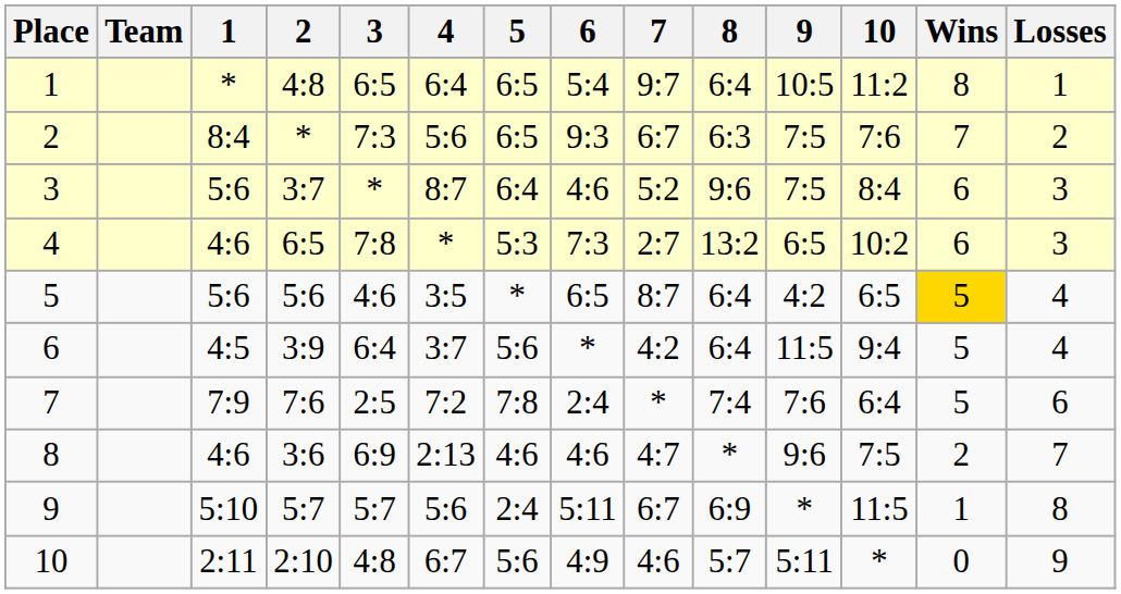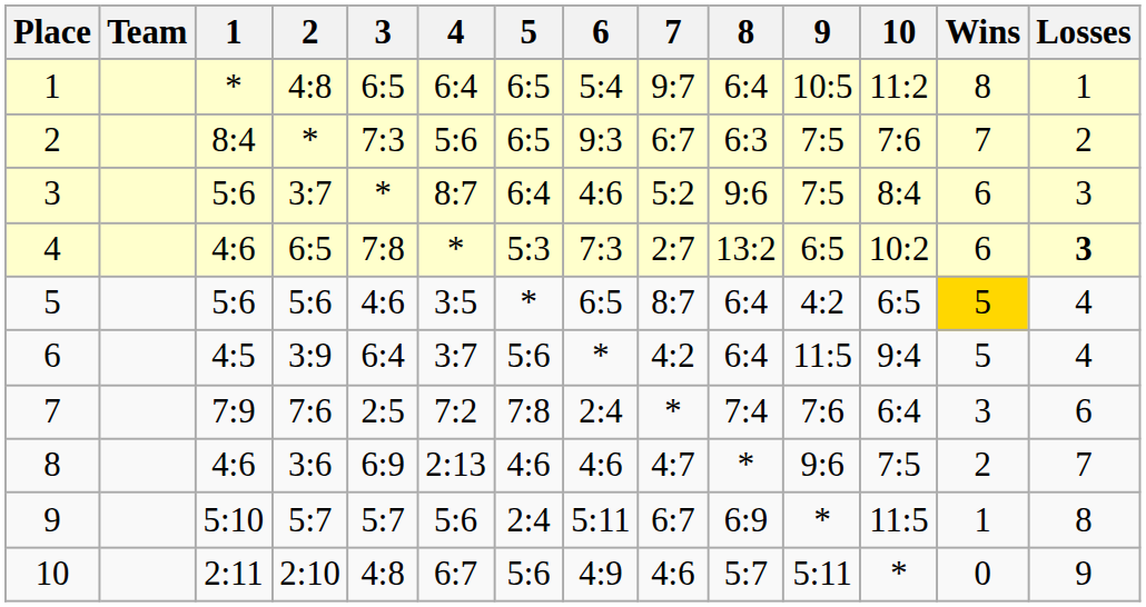row 5 | Losses: normal -> bold
row 8 | Wins: 5 -> 3
